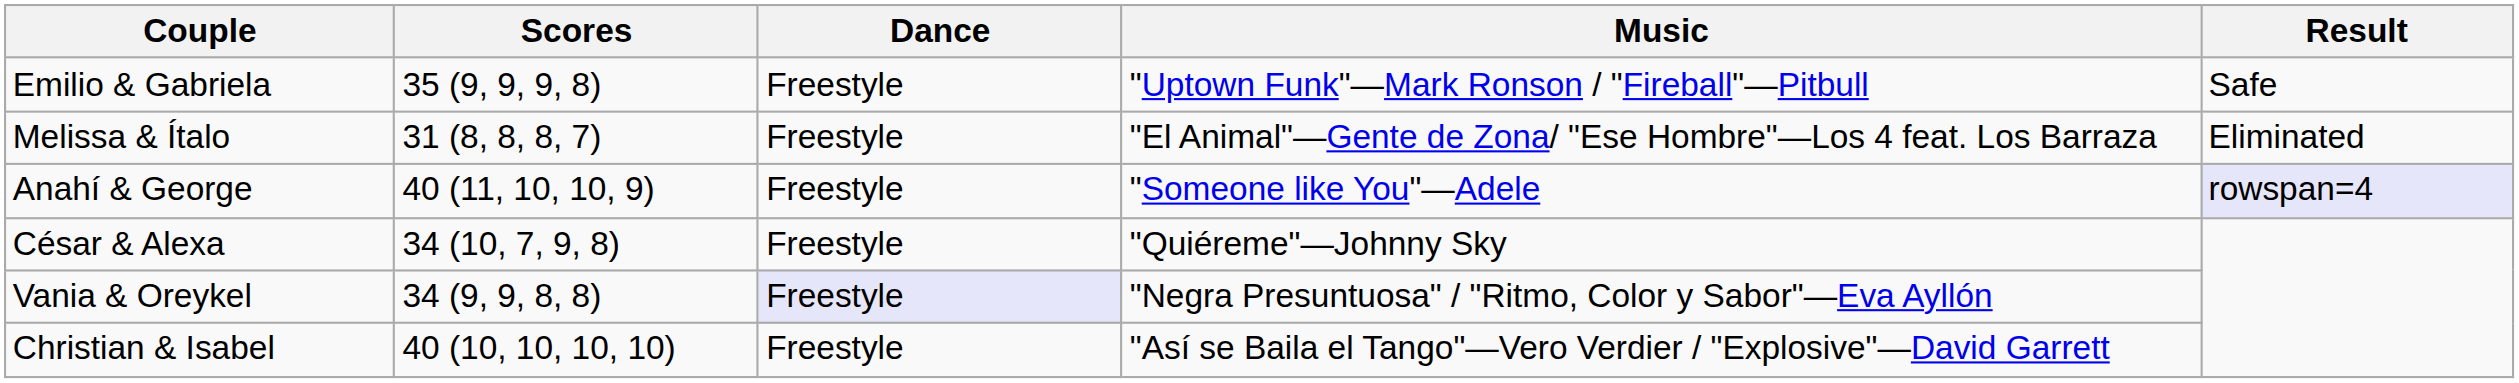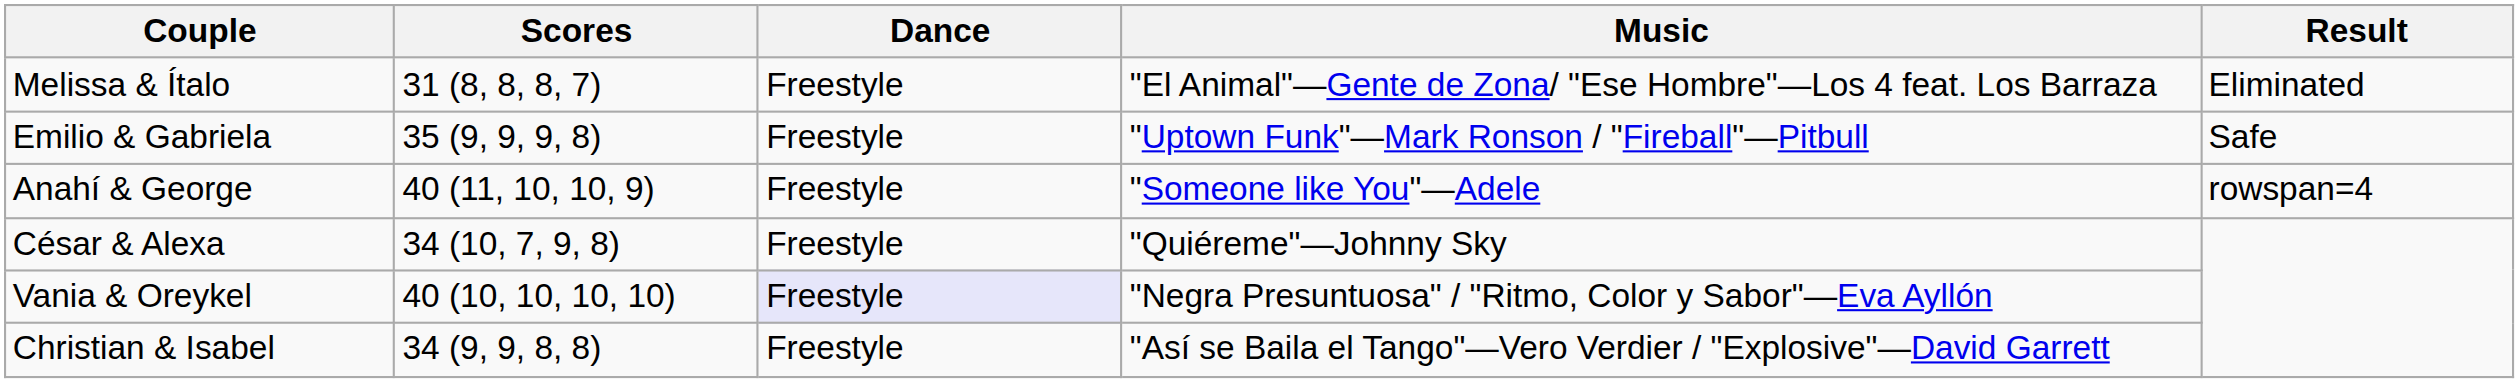rows swapped: Melissa & Ítalo <-> Emilio & Gabriela
Anahí & George | Result: lavender background -> no background
Vania & Oreykel | Scores: 34 (9, 9, 8, 8) -> 40 (10, 10, 10, 10)
Christian & Isabel | Scores: 40 (10, 10, 10, 10) -> 34 (9, 9, 8, 8)
